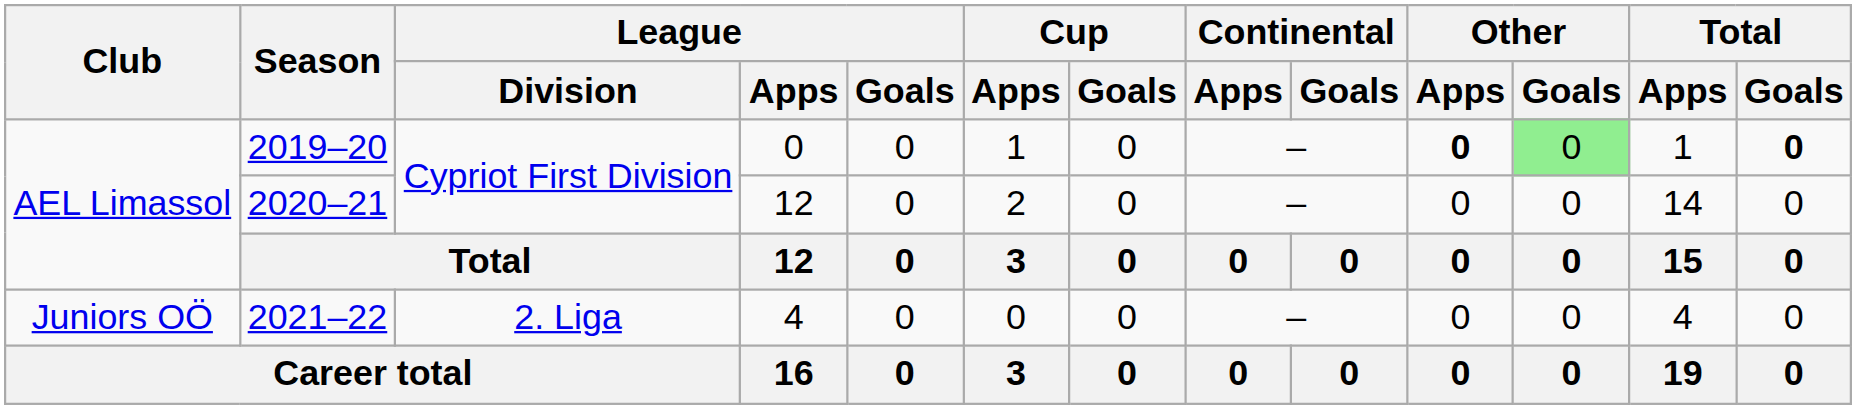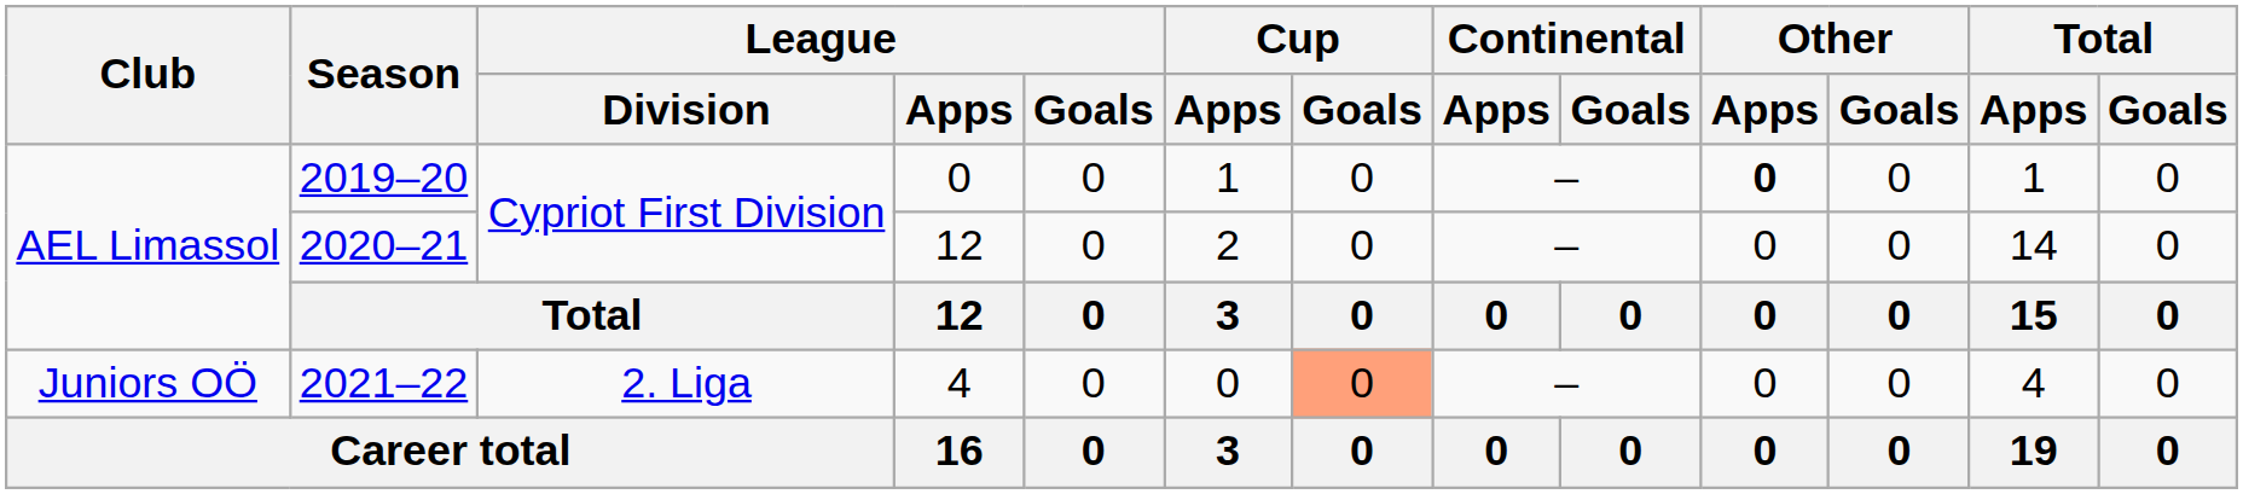2019–20 | Other / Goals: lightgreen background -> no background
2019–20 | Total / Goals: bold -> normal
2021–22 | Cup / Goals: no background -> lightsalmon background
